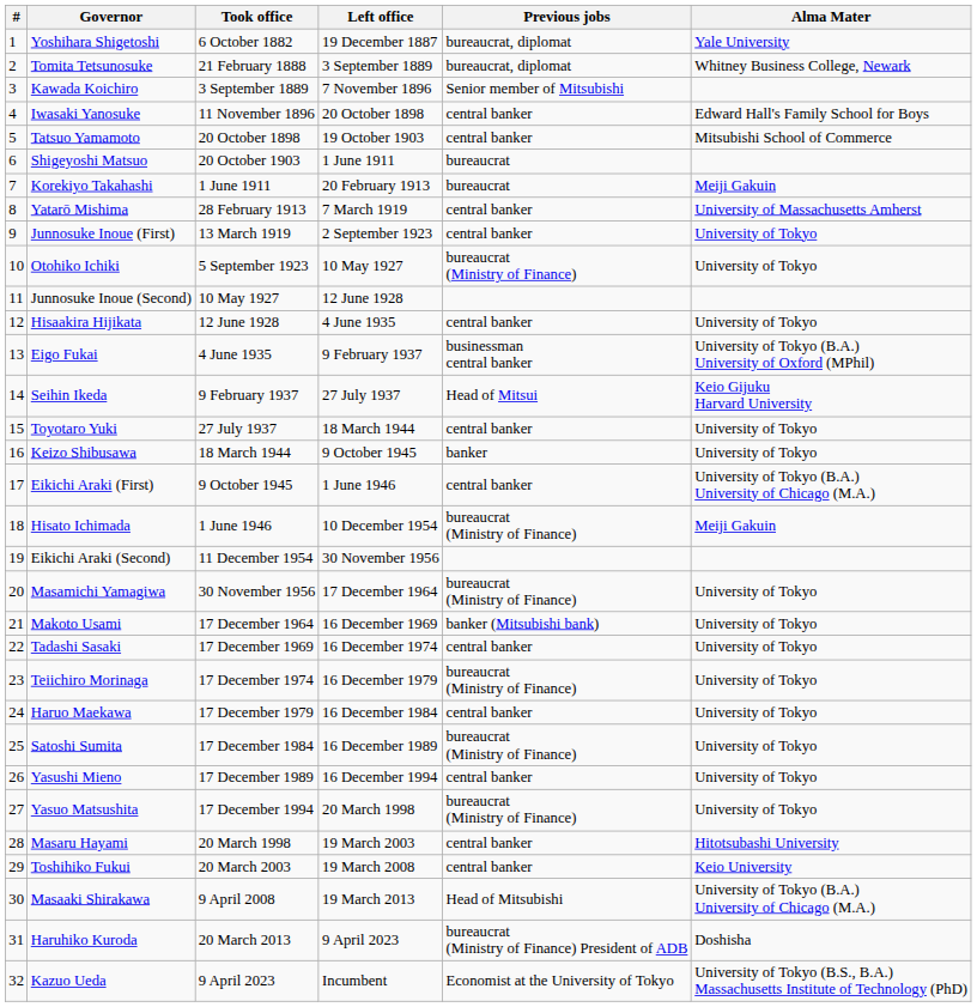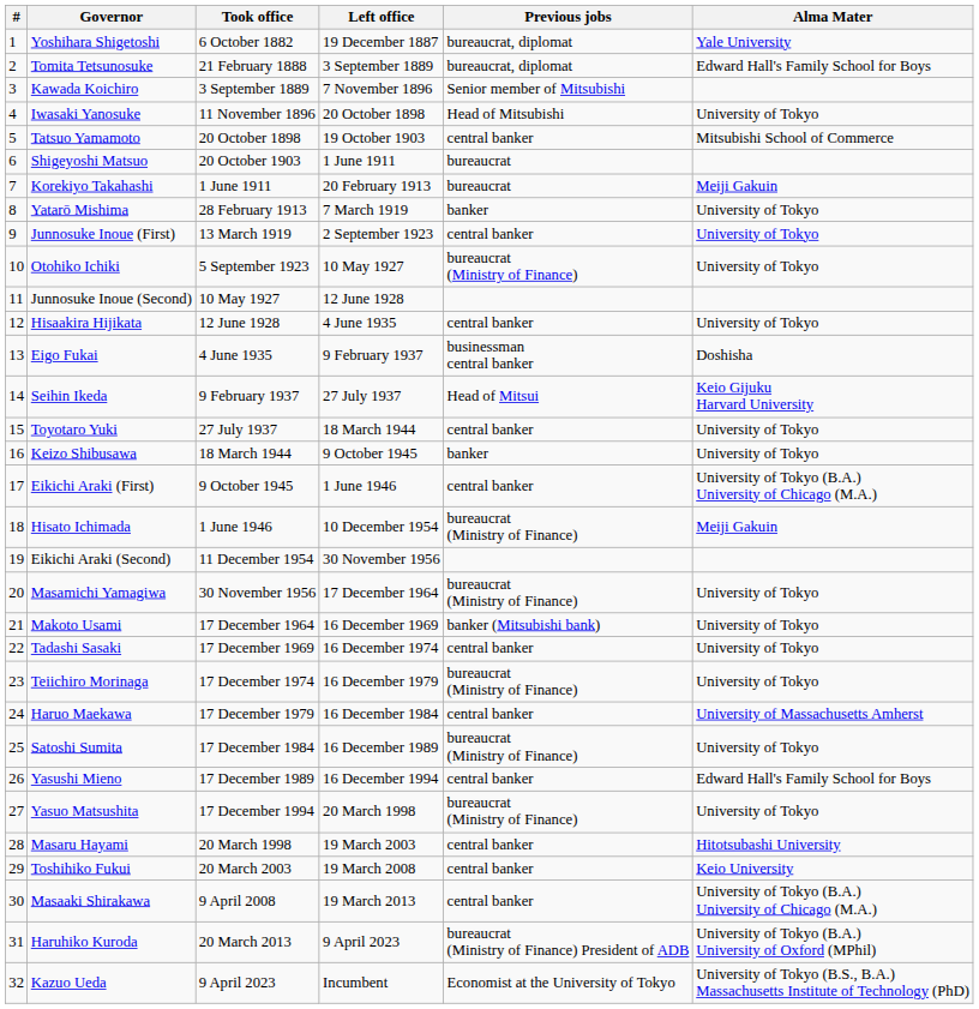Tomita Tetsunosuke | Alma Mater: Whitney Business College, Newark -> Edward Hall's Family School for Boys
Iwasaki Yanosuke | Previous jobs: central banker -> Head of Mitsubishi
Iwasaki Yanosuke | Alma Mater: Edward Hall's Family School for Boys -> University of Tokyo
Yatarō Mishima | Previous jobs: central banker -> banker
Yatarō Mishima | Alma Mater: University of Massachusetts Amherst -> University of Tokyo
Eigo Fukai | Alma Mater: University of Tokyo (B.A.) University of Oxford (MPhil) -> Doshisha
Haruo Maekawa | Alma Mater: University of Tokyo -> University of Massachusetts Amherst
Yasushi Mieno | Alma Mater: University of Tokyo -> Edward Hall's Family School for Boys
Masaaki Shirakawa | Previous jobs: Head of Mitsubishi -> central banker
Haruhiko Kuroda | Alma Mater: Doshisha -> University of Tokyo (B.A.) University of Oxford (MPhil)
